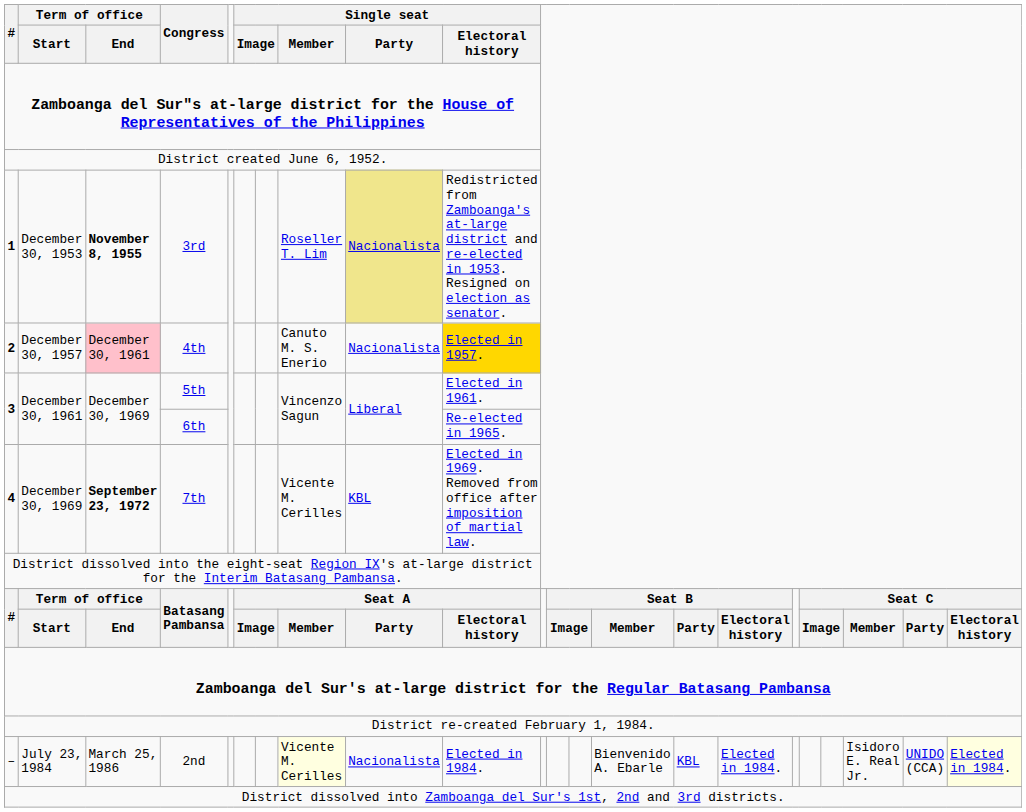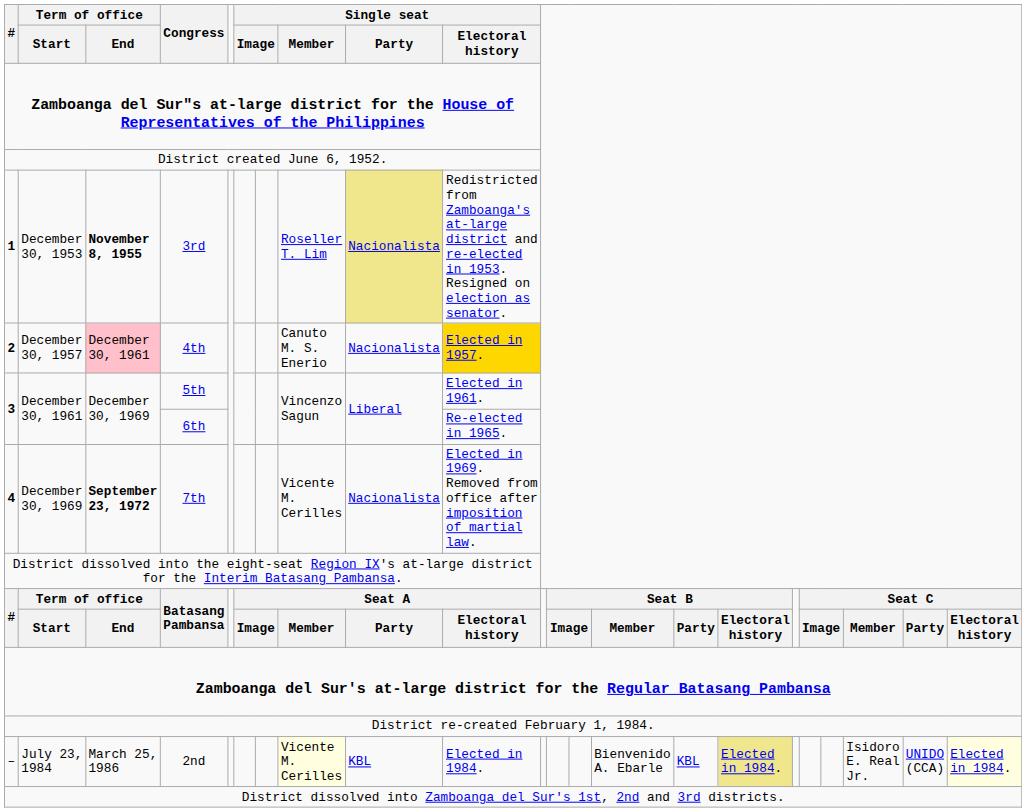7th | Single seat / Party: KBL -> Nacionalista
2nd | Single seat / Party: Nacionalista -> KBL
2nd | column 16: no background -> khaki background
